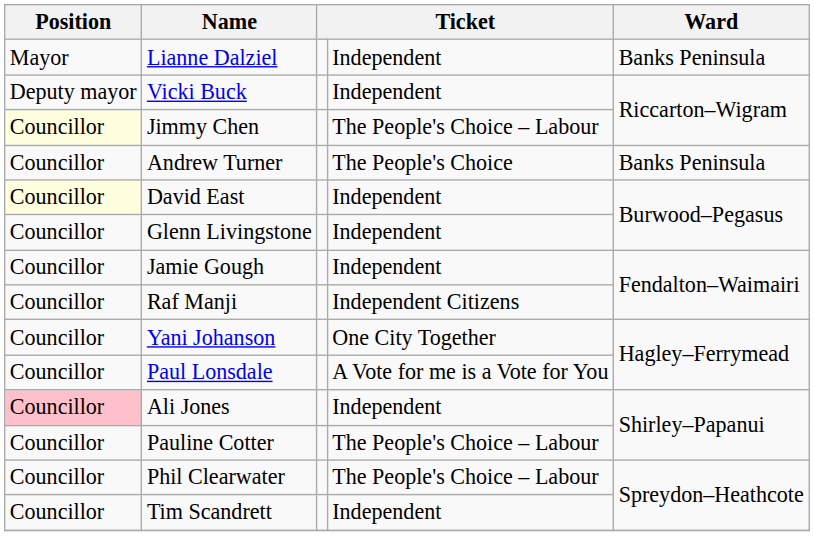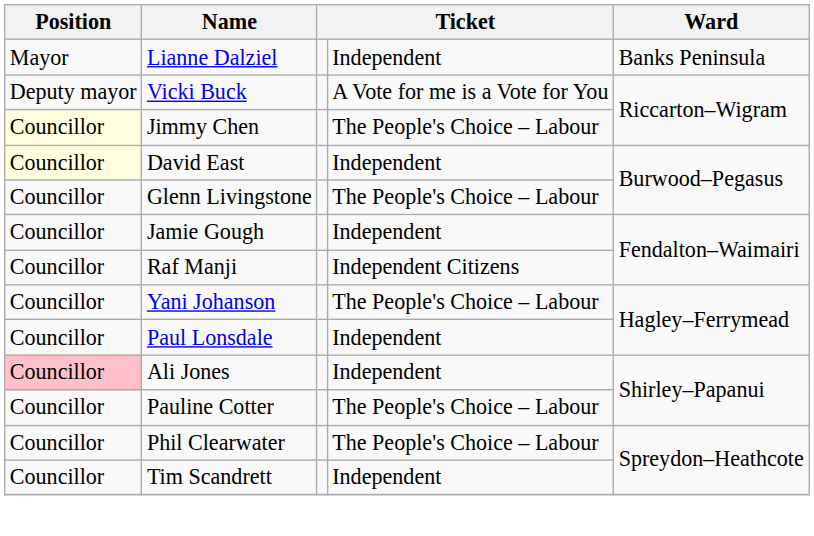Vicki Buck | column 4: Independent -> A Vote for me is a Vote for You
- row: Councillor | Andrew Turner | The People's Choice | Banks Peninsula
Glenn Livingstone | column 4: Independent -> The People's Choice – Labour
Yani Johanson | column 4: One City Together -> The People's Choice – Labour
Paul Lonsdale | column 4: A Vote for me is a Vote for You -> Independent
